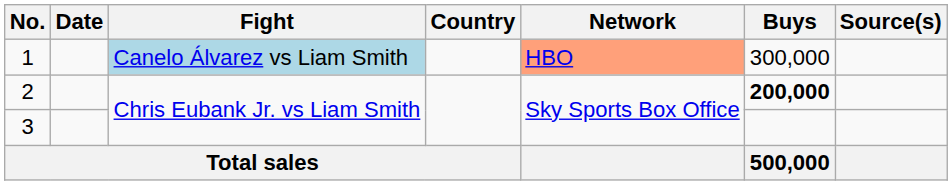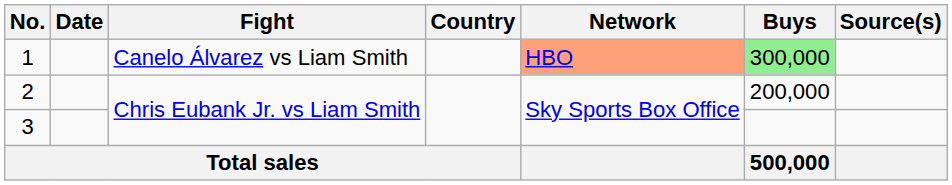1 | Fight: lightblue background -> no background
1 | Buys: no background -> lightgreen background
2 | Buys: bold -> normal
